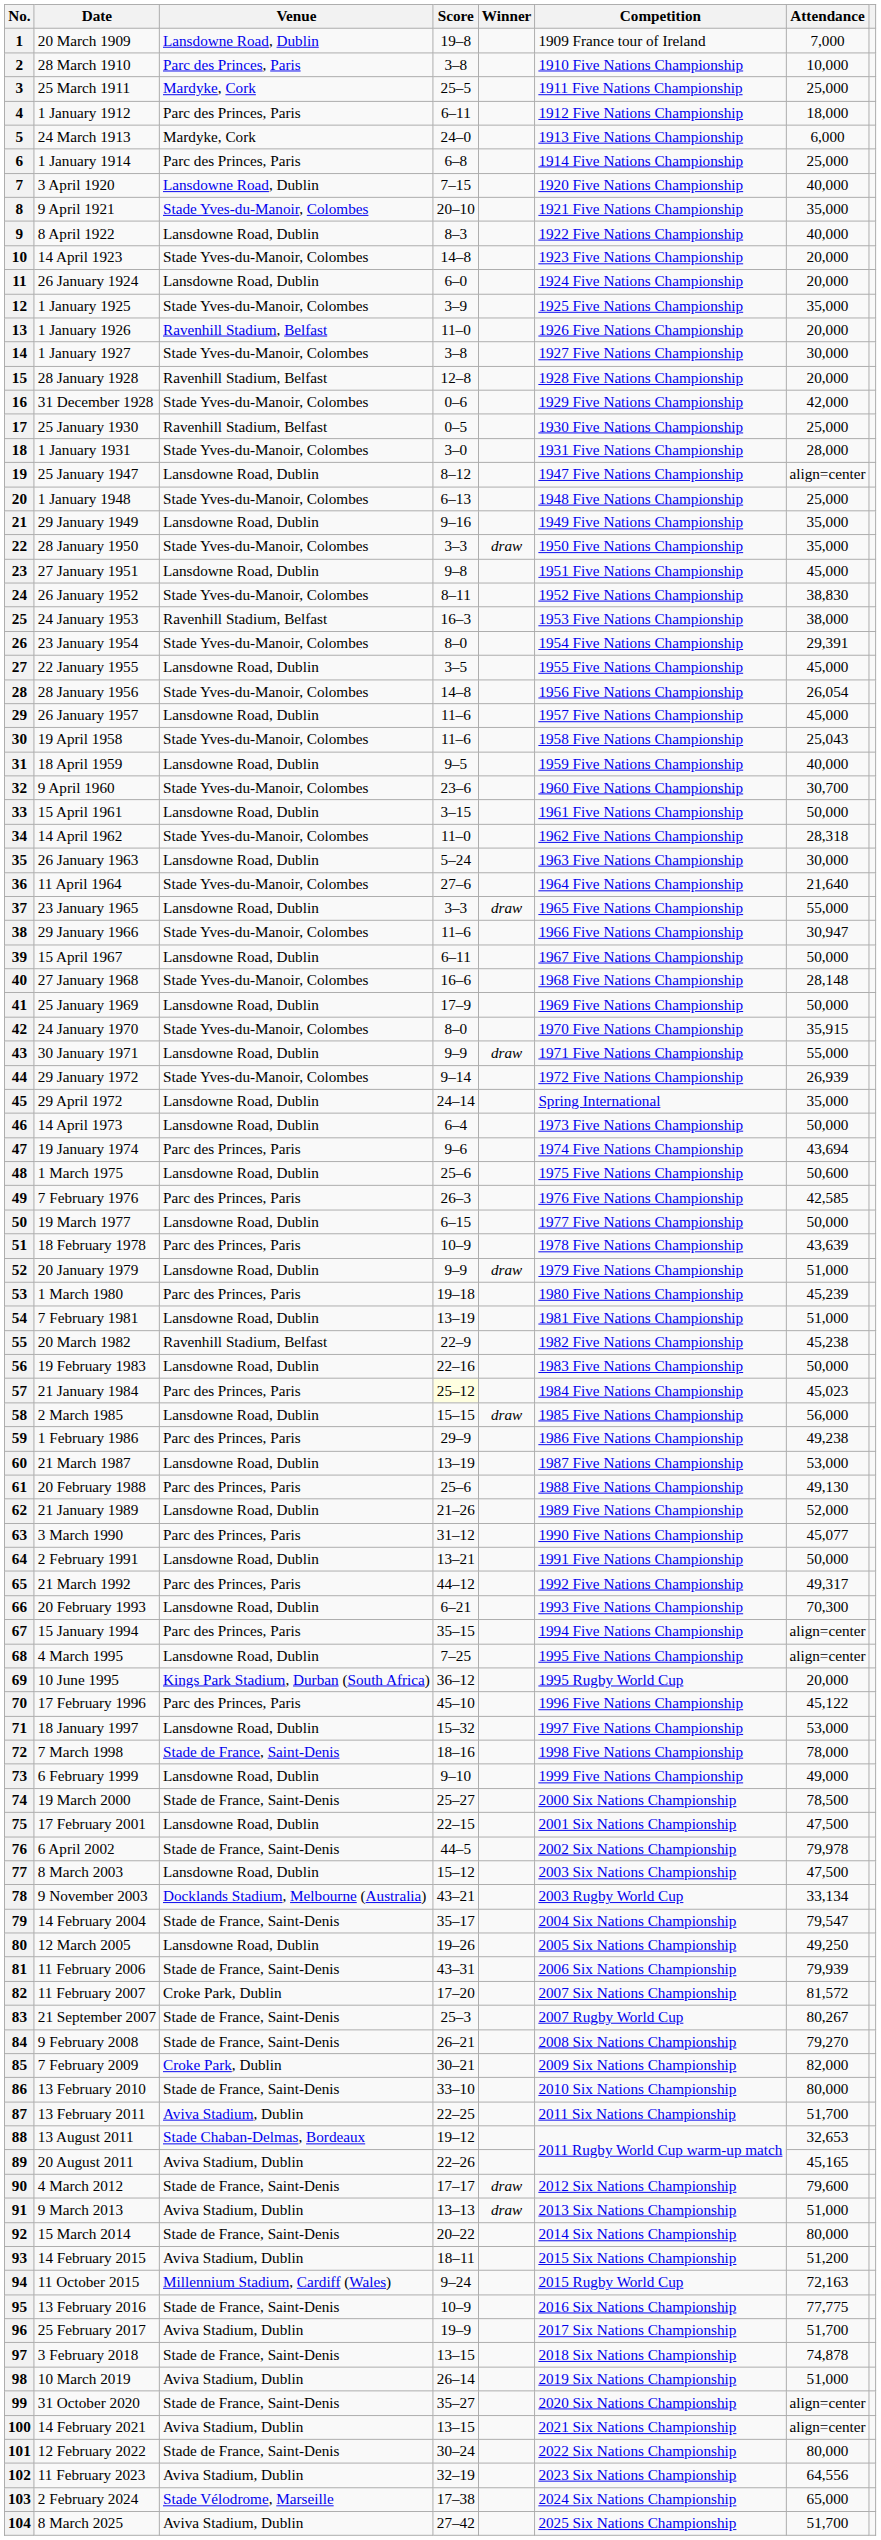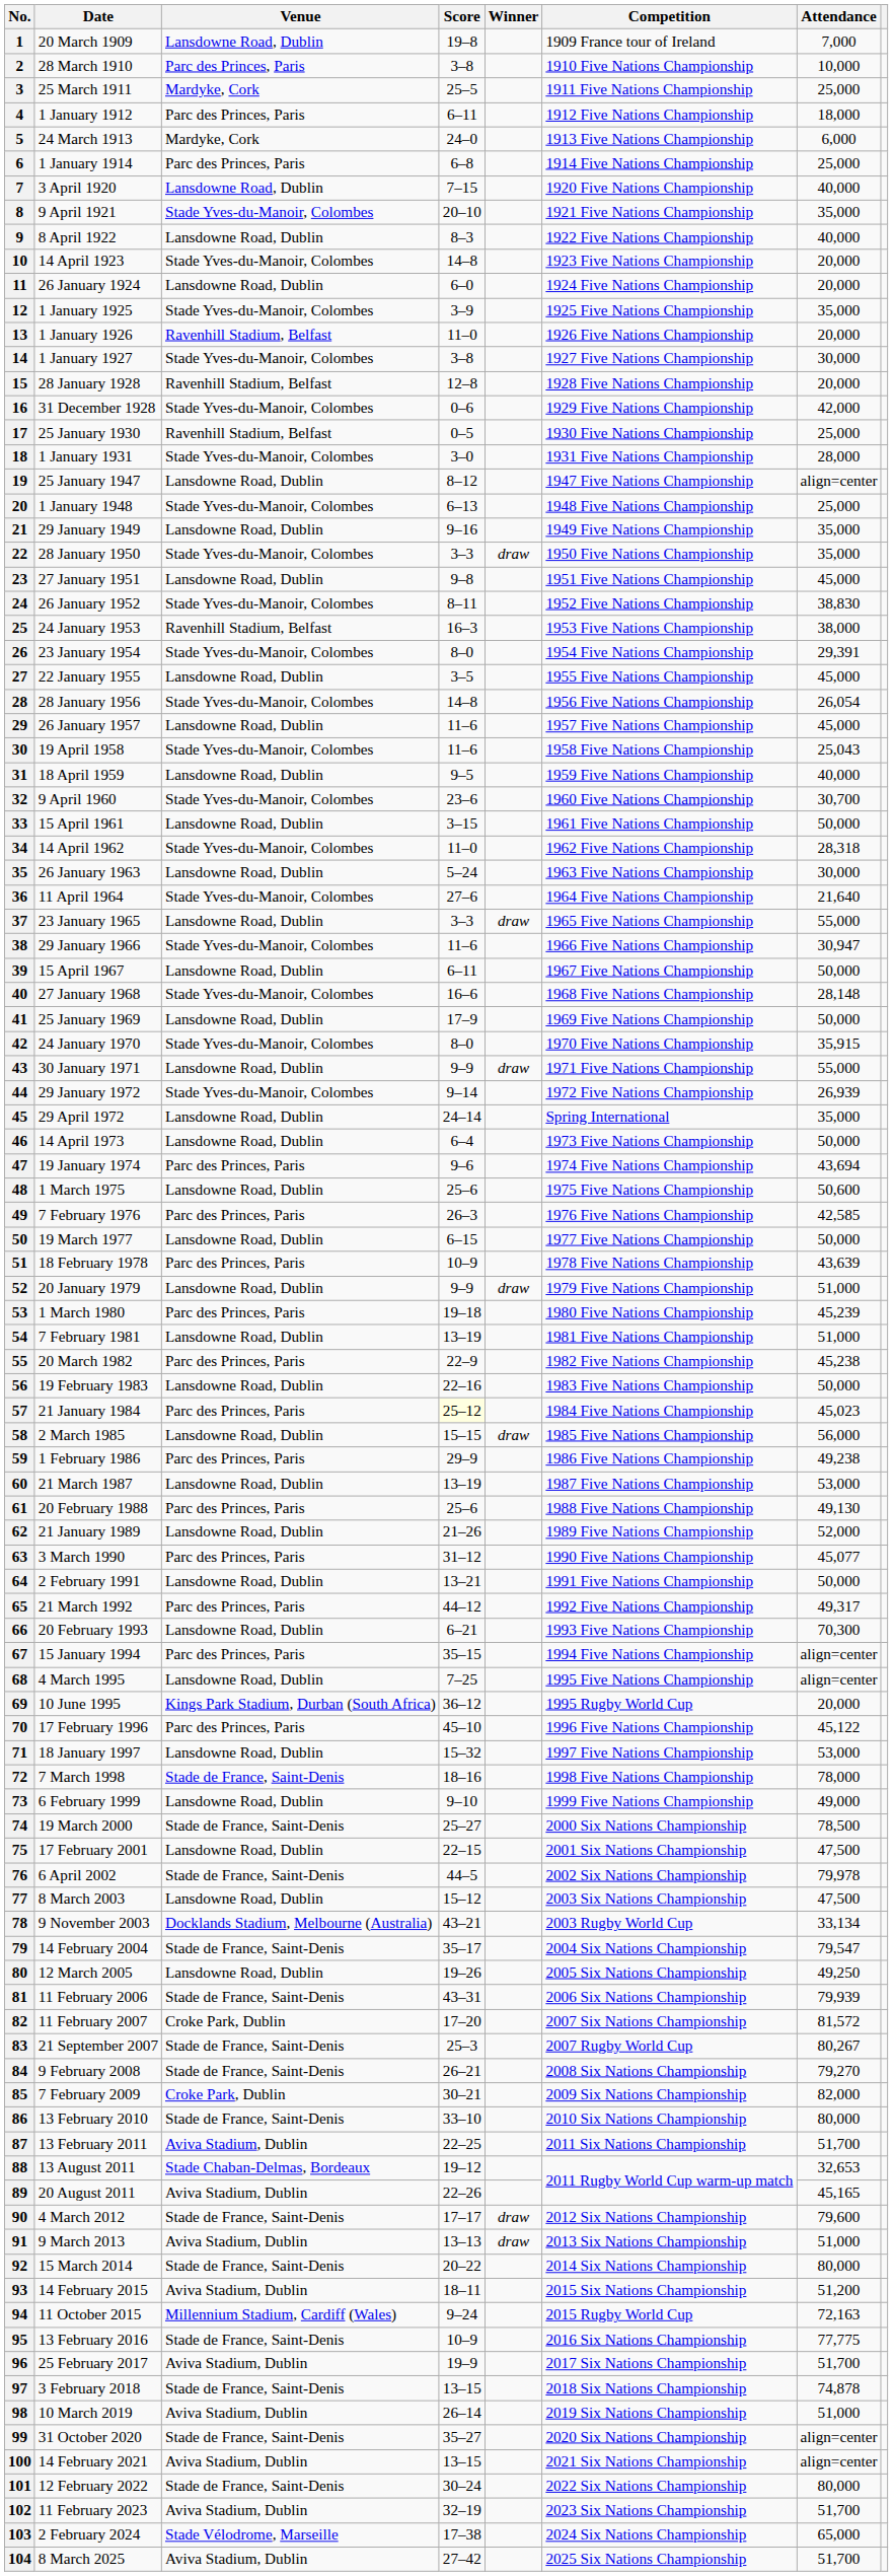55 | Venue: Ravenhill Stadium, Belfast -> Parc des Princes, Paris
102 | Attendance: 64,556 -> 51,700
